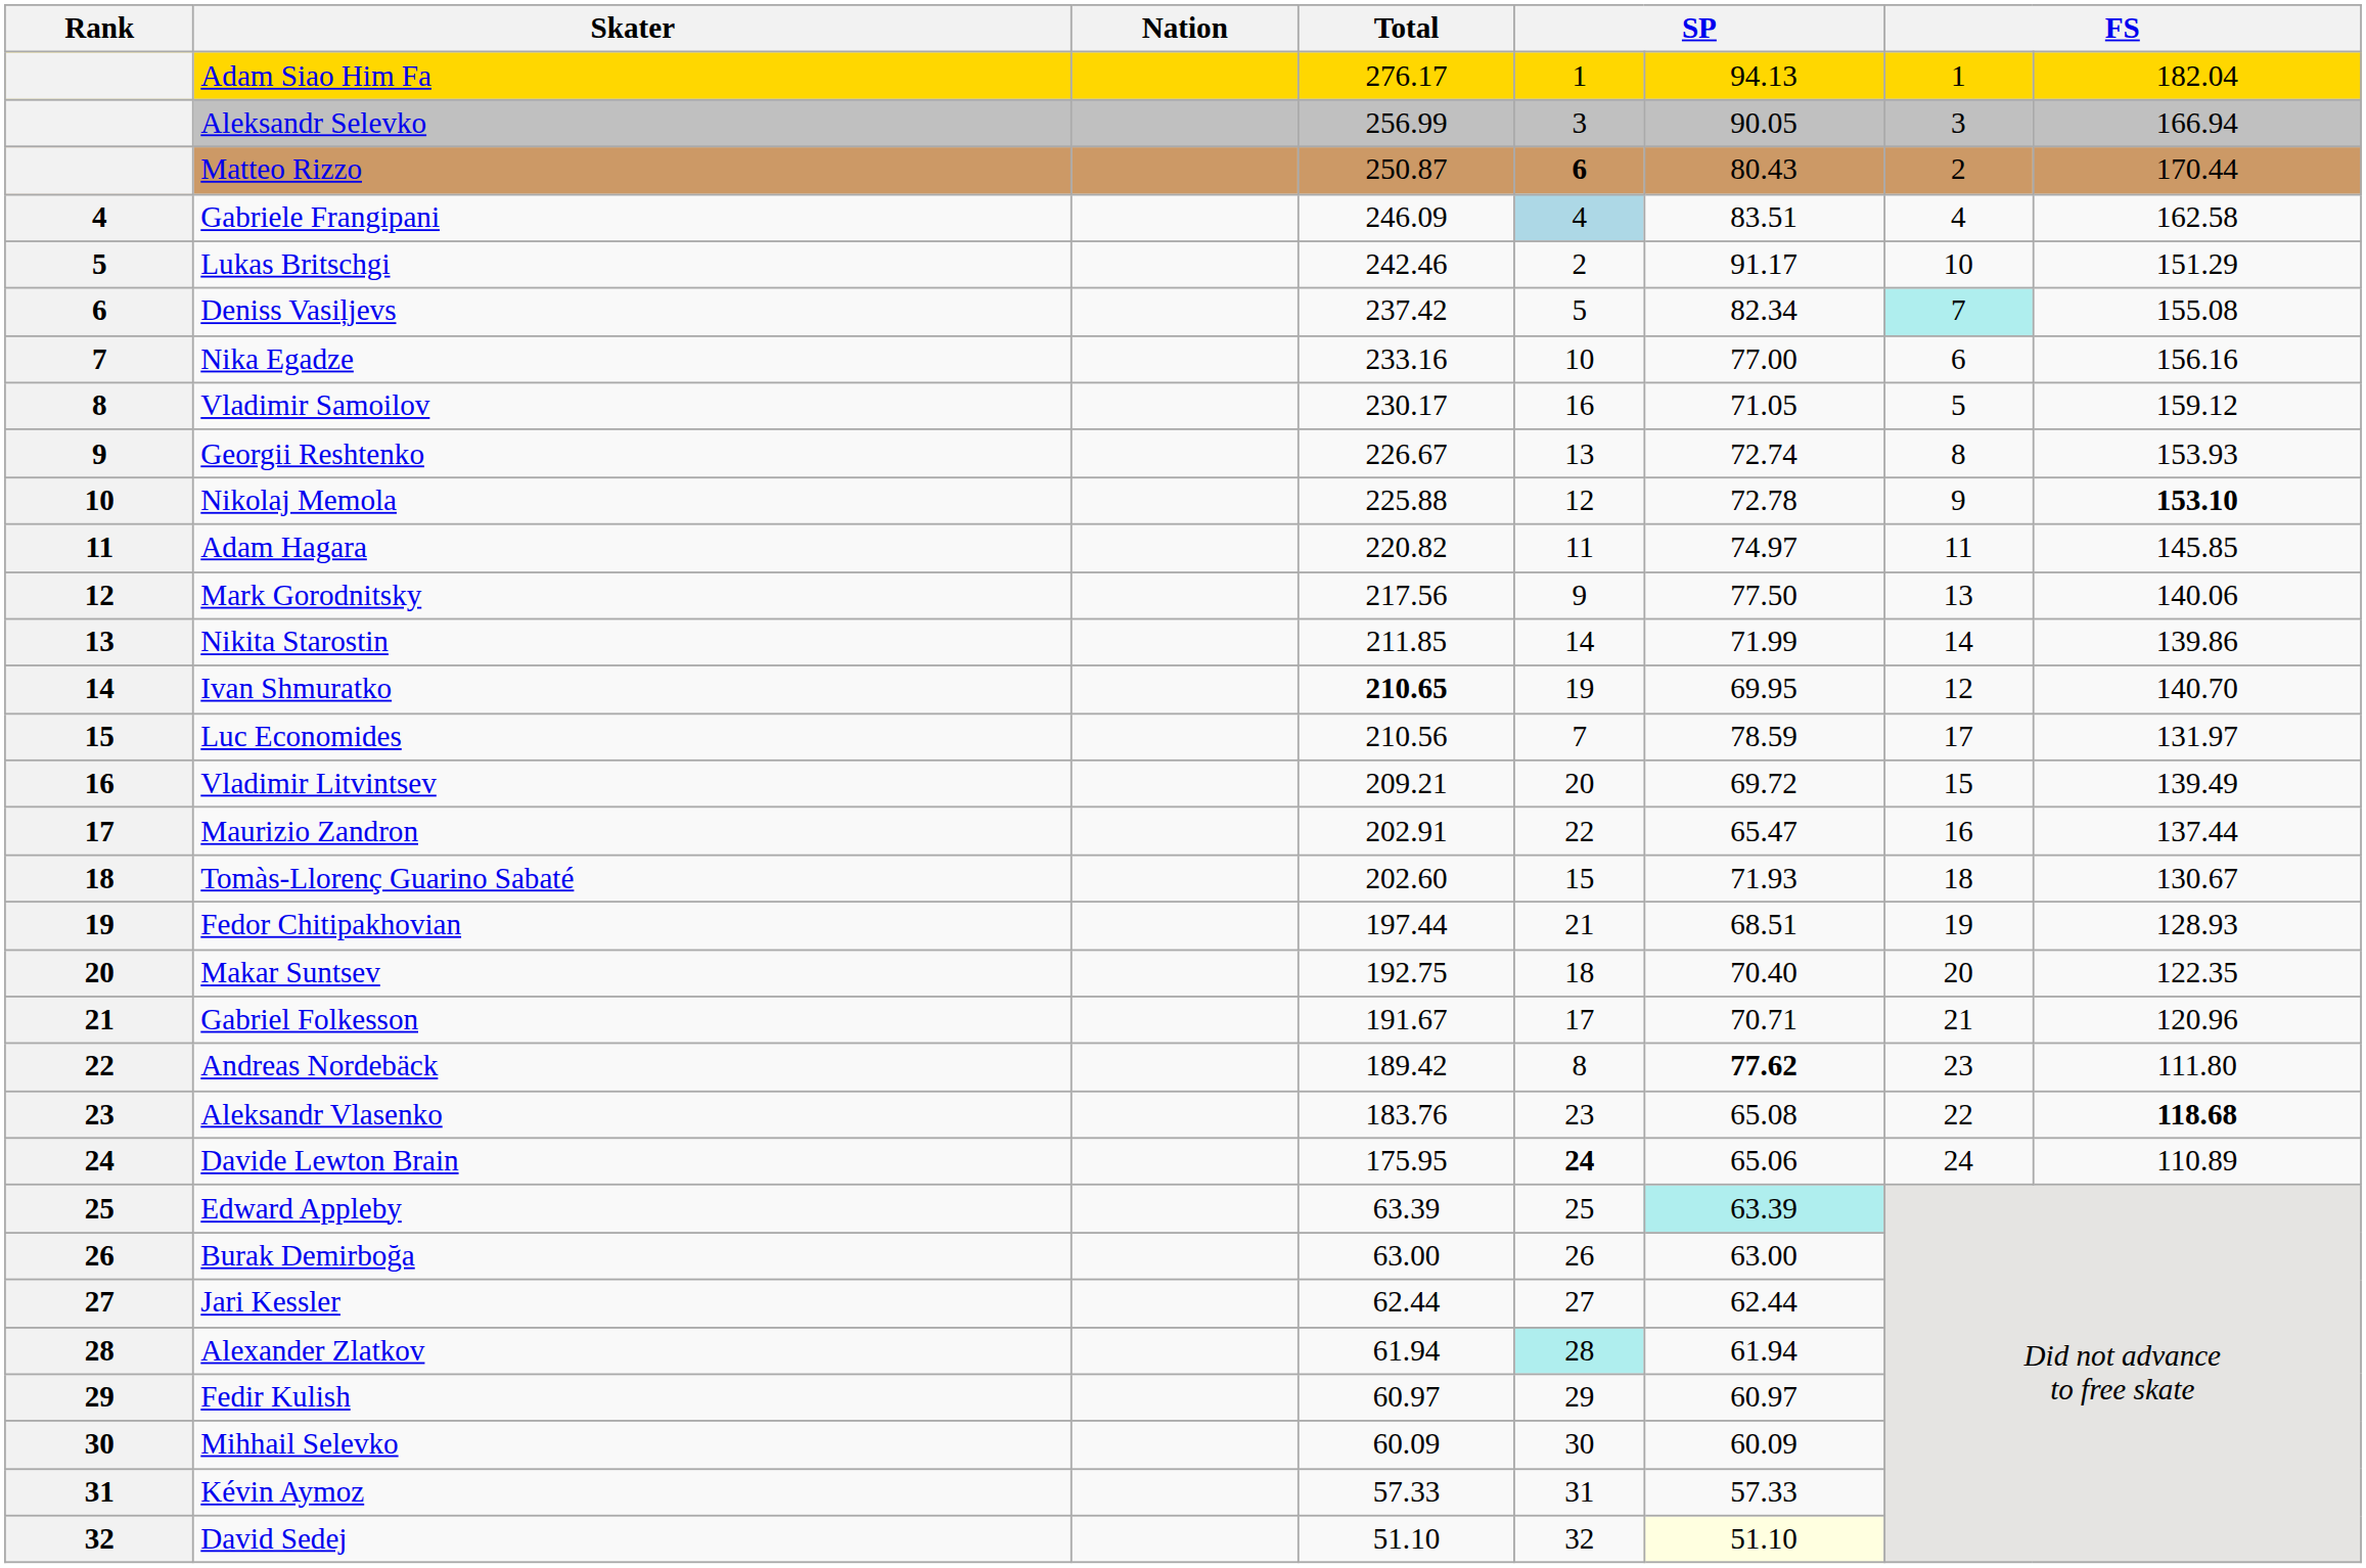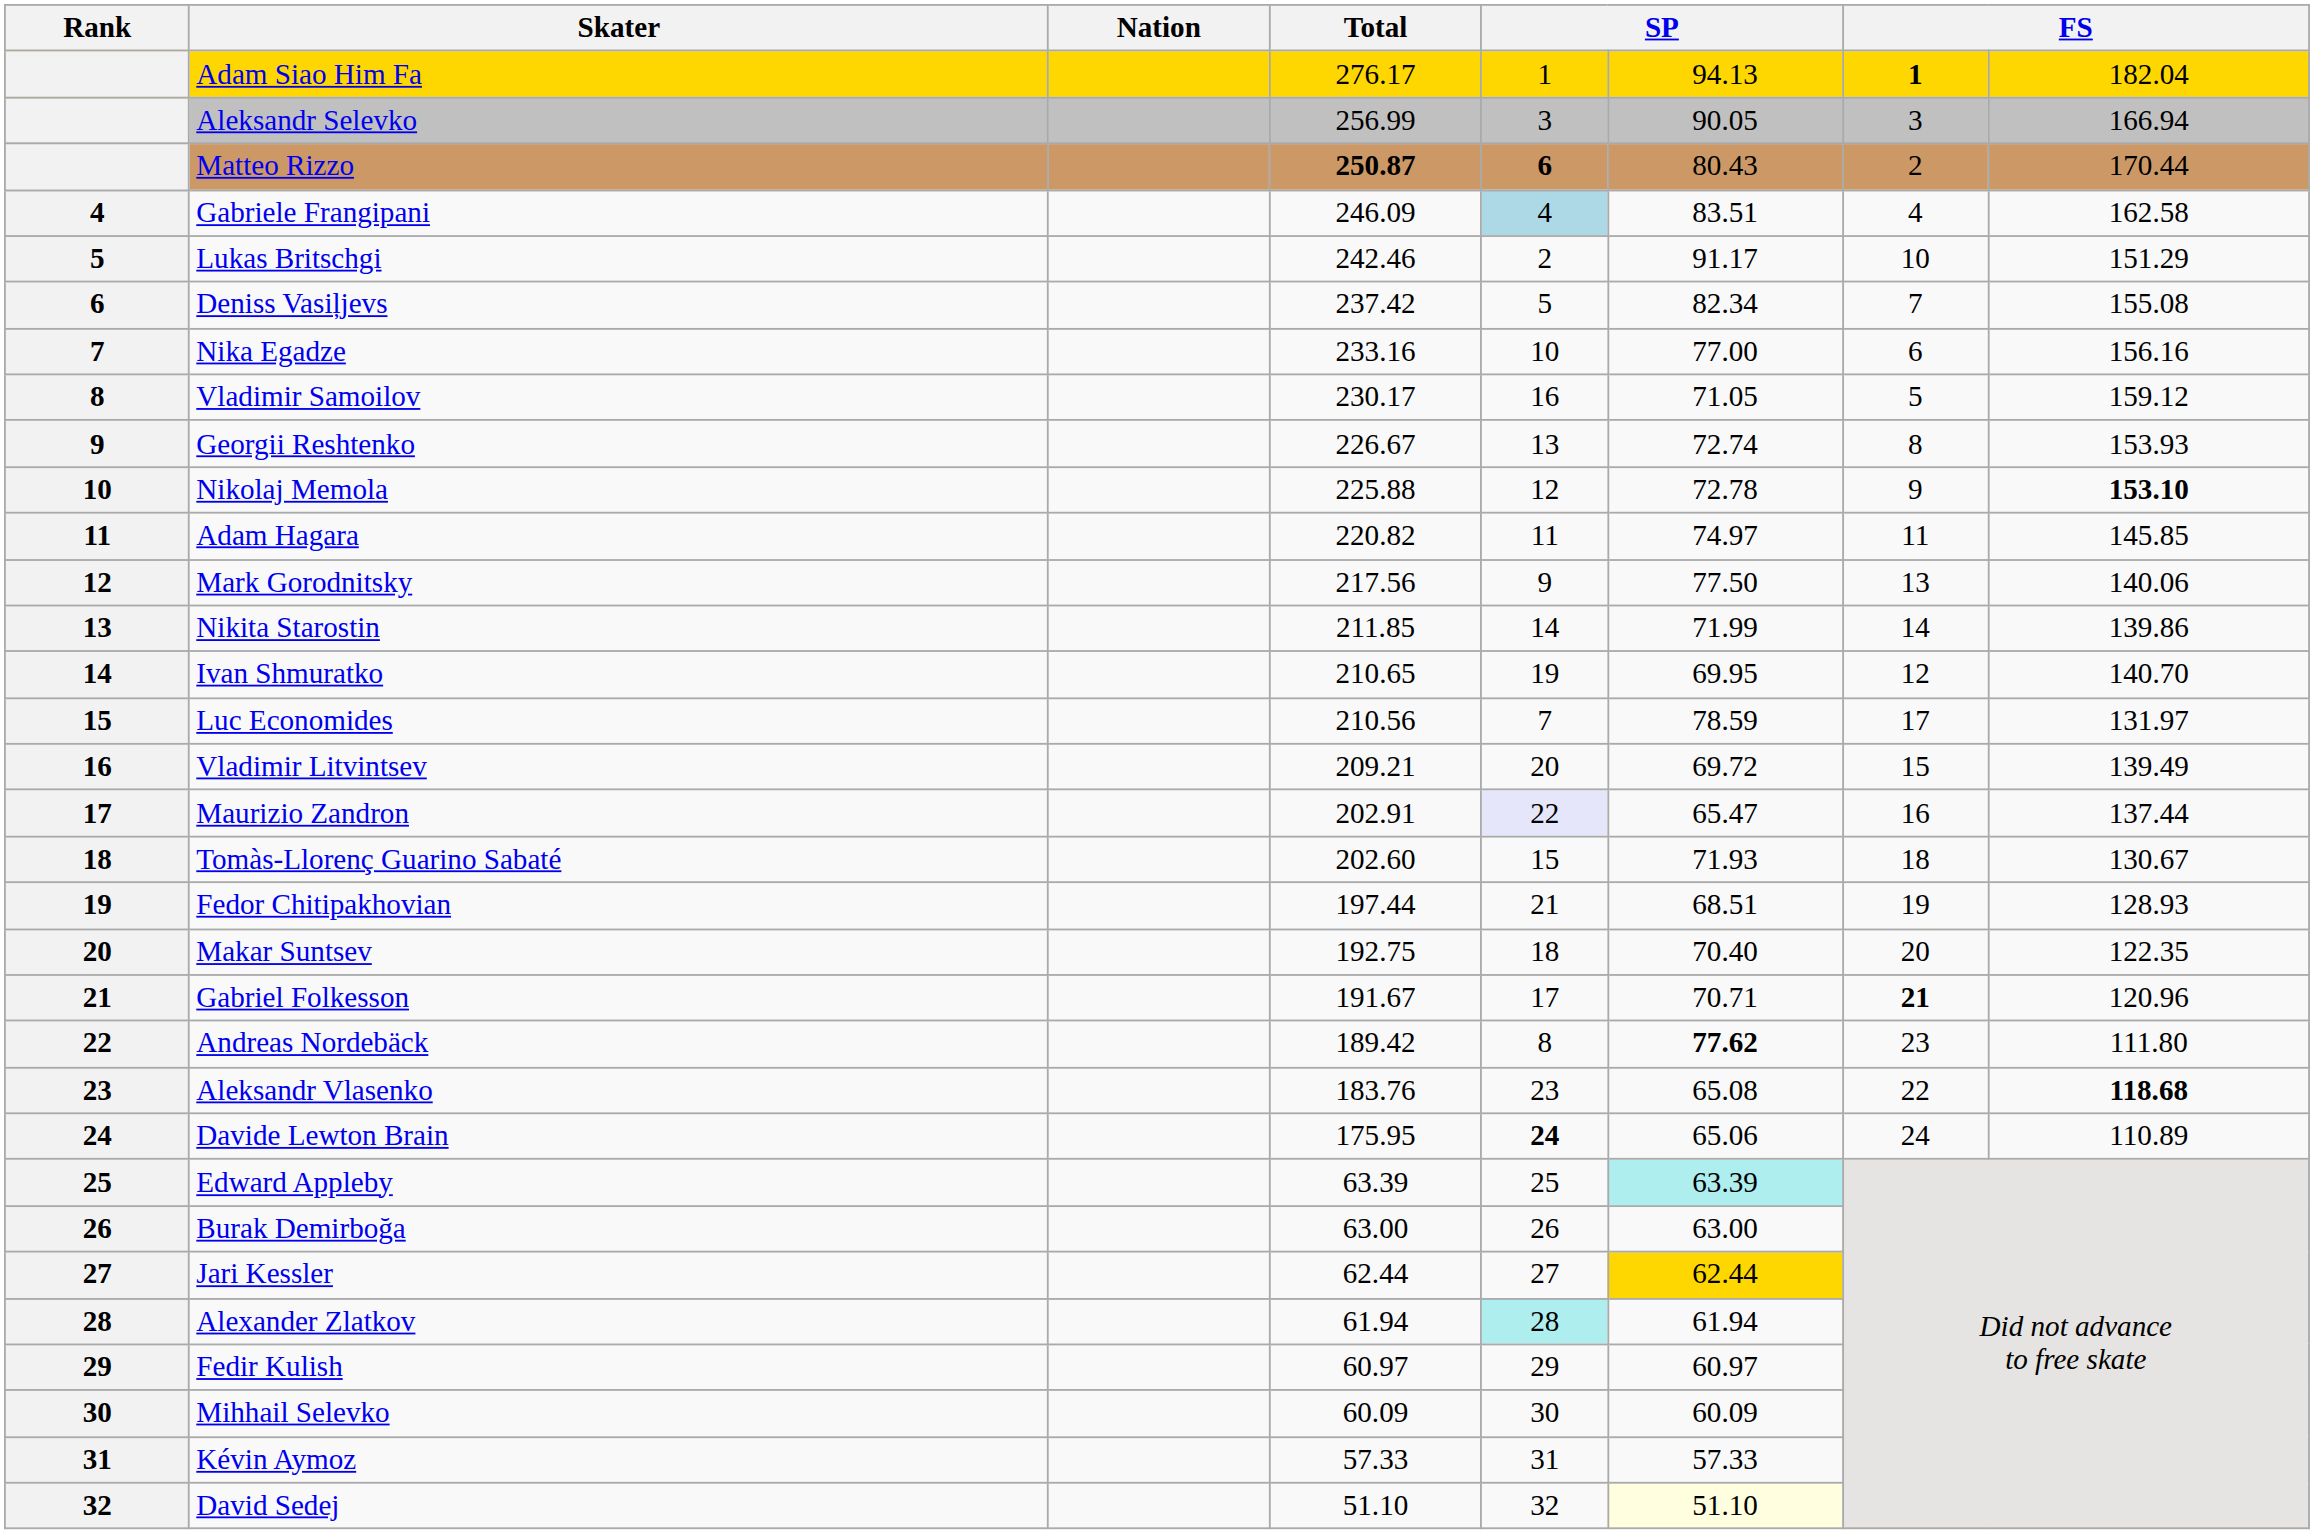Adam Siao Him Fa | column 7: normal -> bold
Matteo Rizzo | Total: normal -> bold
Deniss Vasiļjevs | column 7: paleturquoise background -> no background
Ivan Shmuratko | Total: bold -> normal
Maurizio Zandron | column 5: no background -> lavender background
Gabriel Folkesson | column 7: normal -> bold
Jari Kessler | column 6: no background -> gold background
